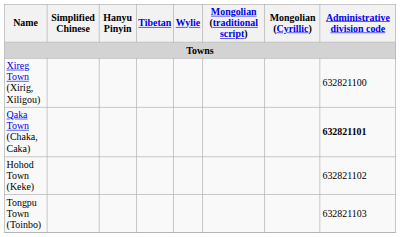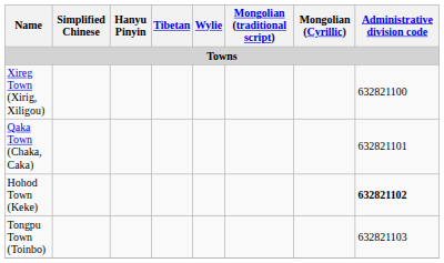Qaka Town (Chaka, Caka) | Administrative division code: bold -> normal
Hohod Town (Keke) | Administrative division code: normal -> bold
